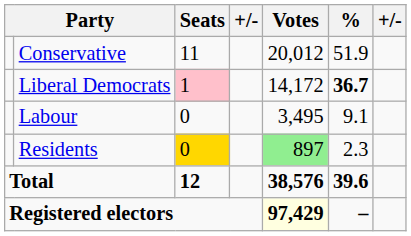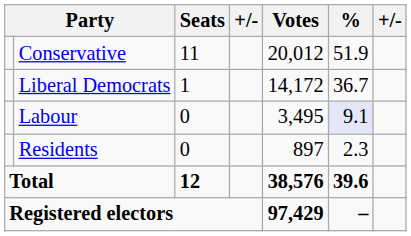Liberal Democrats | Seats: pink background -> no background
Liberal Democrats | %: bold -> normal
Labour | %: no background -> lavender background
Residents | Seats: gold background -> no background
Residents | Votes: lightgreen background -> no background
Registered electors | Votes: lightyellow background -> no background
